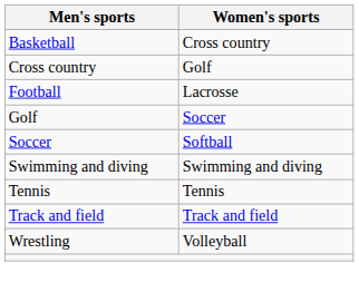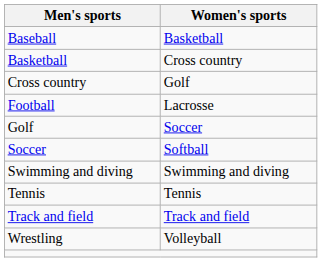+ row: Baseball | Basketball
